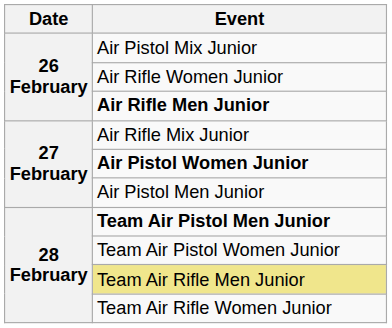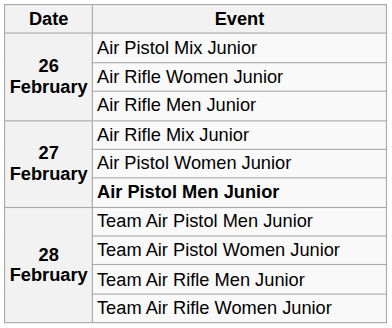Air Rifle Men Junior | Event: bold -> normal
Air Pistol Women Junior | Event: bold -> normal
Air Pistol Men Junior | Event: normal -> bold
Team Air Pistol Men Junior | Event: bold -> normal
Team Air Rifle Men Junior | Event: khaki background -> no background
